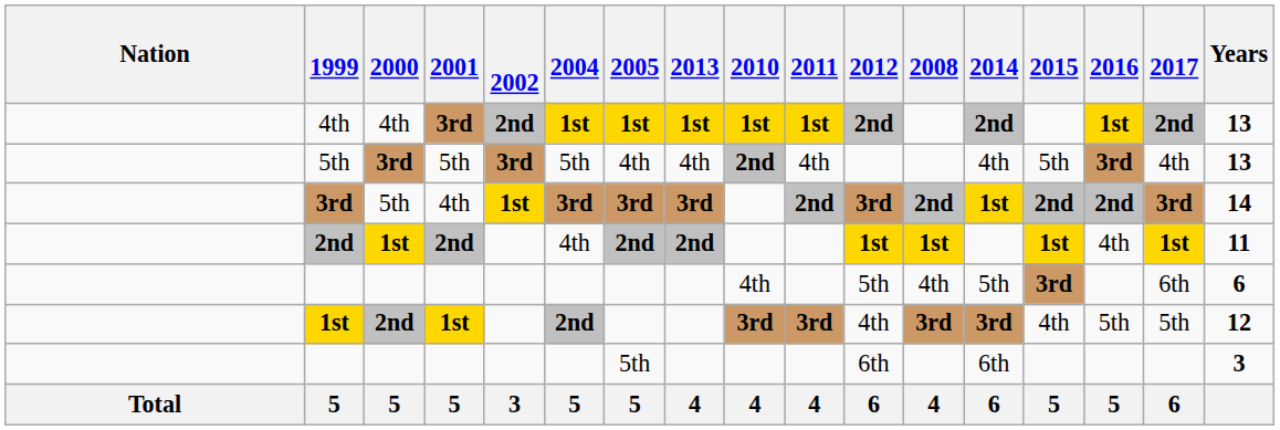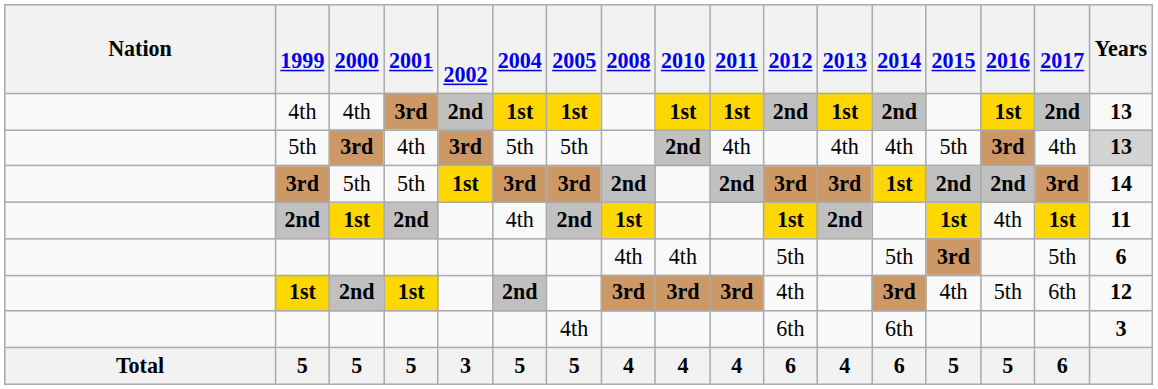columns swapped: 2008 <-> 2013
row 3 | 2001: 5th -> 4th
row 3 | 2005: 4th -> 5th
row 3 | Years: no background -> lightgrey background
row 4 | 2001: 4th -> 5th
row 6 | 2017: 6th -> 5th
row 7 | 2017: 5th -> 6th
row 8 | 2005: 5th -> 4th
